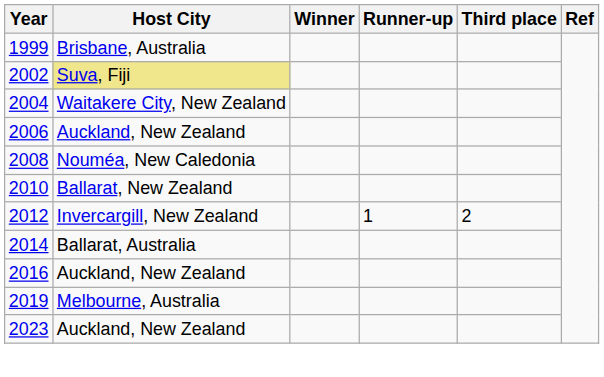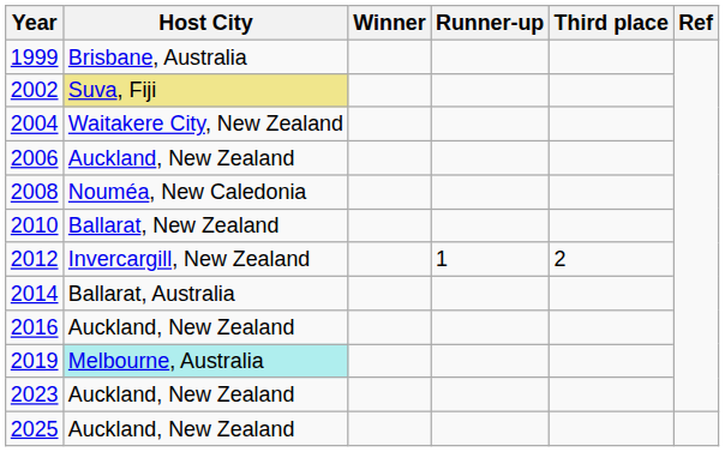2019 | Host City: no background -> paleturquoise background
+ row: 2025 | Auckland, New Zealand
